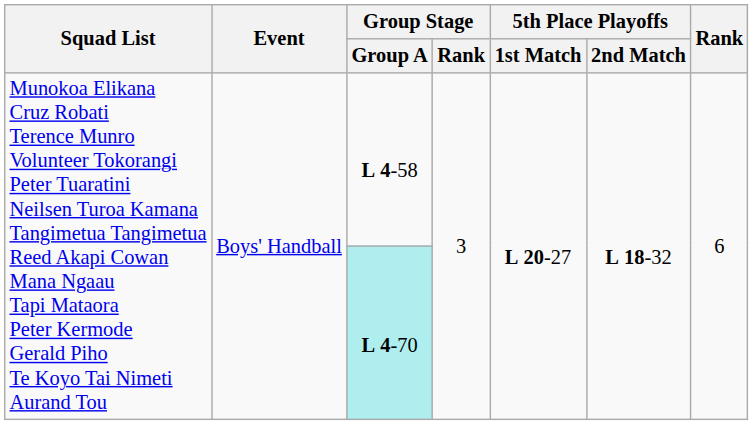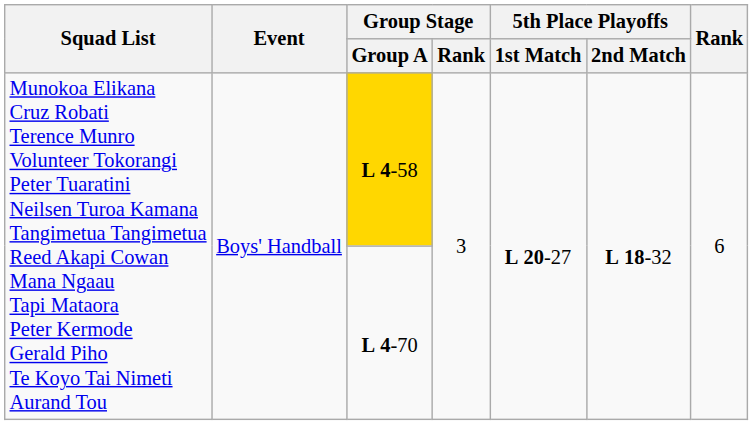L 4-58 | Group Stage / Group A: no background -> gold background
L 4-70 | Group Stage / Group A: paleturquoise background -> no background
